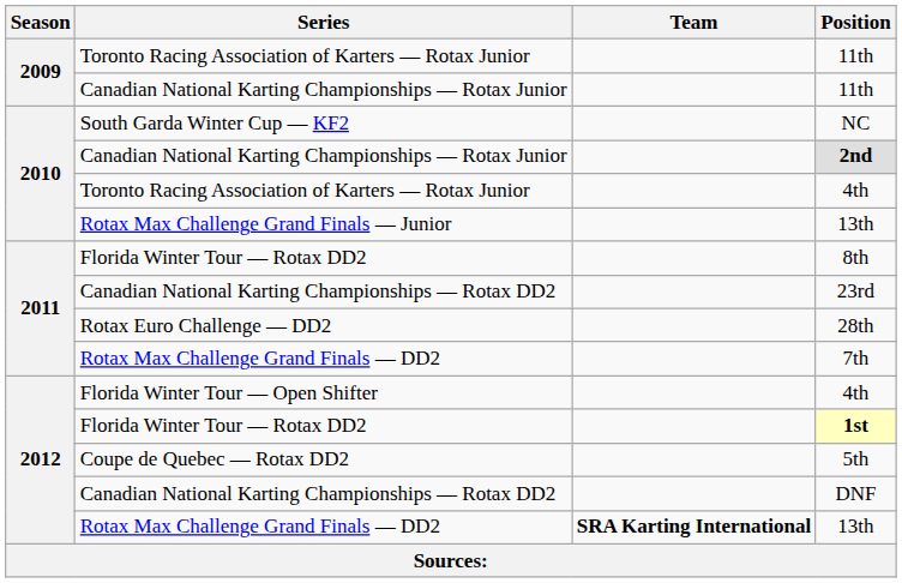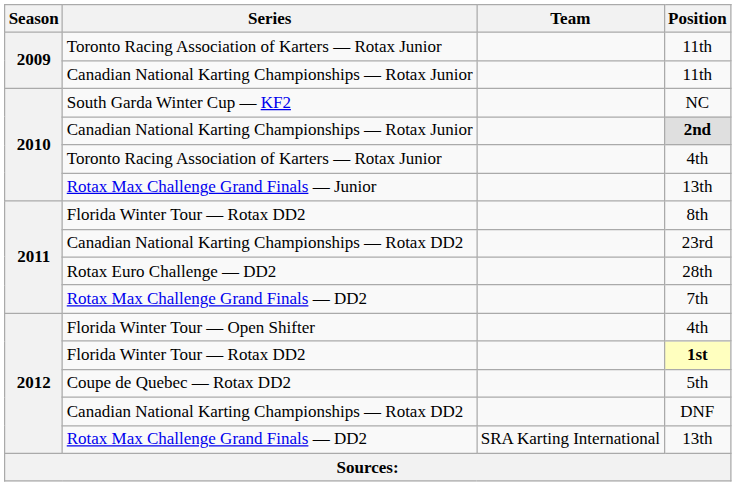Rotax Max Challenge Grand Finals — DD2 / 13th | Team: bold -> normal
